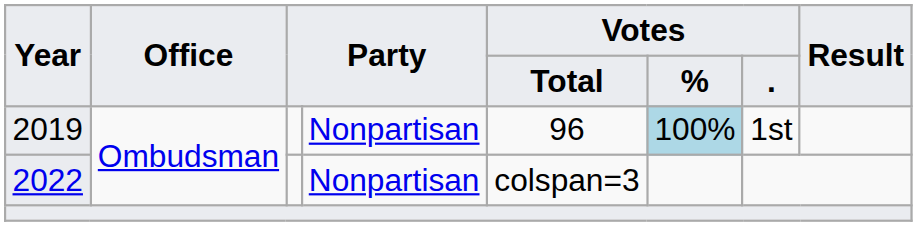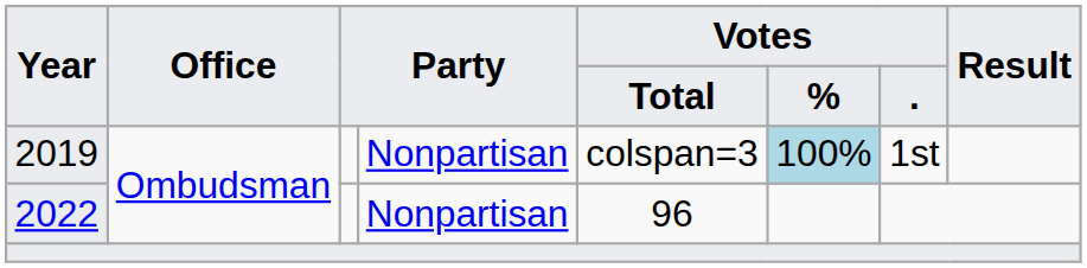2019 | Votes / Total: 96 -> colspan=3
2022 | Votes / Total: colspan=3 -> 96
